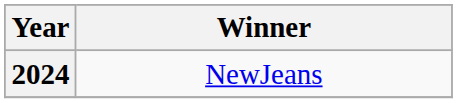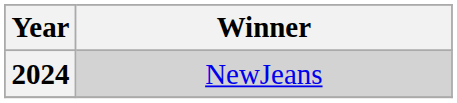2024 | Winner: no background -> lightgrey background
